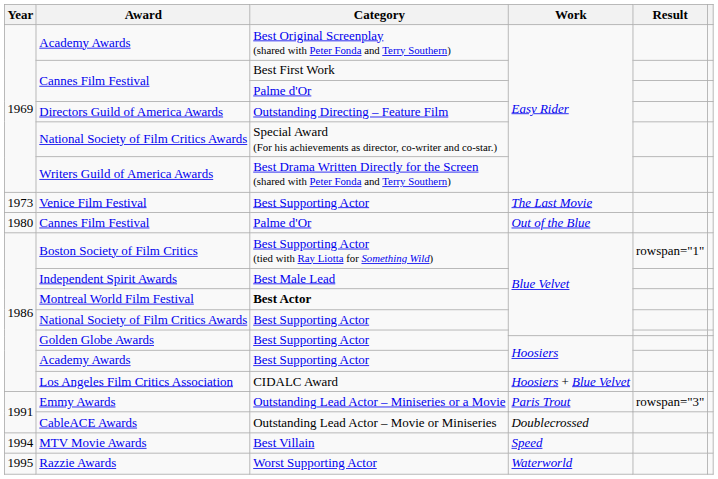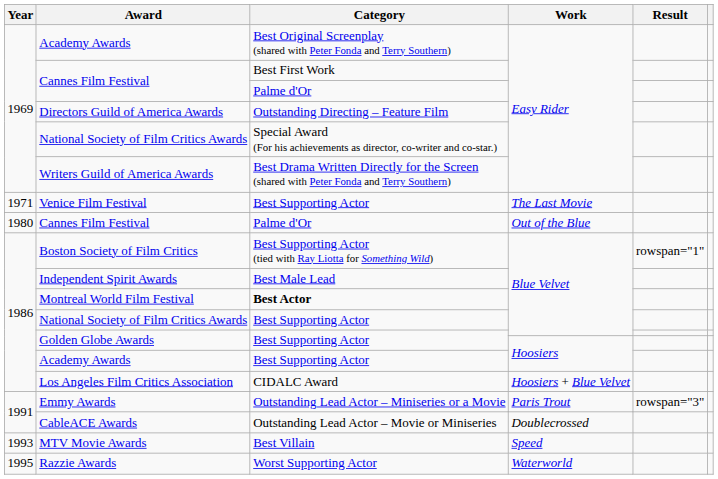Venice Film Festival | Year: 1973 -> 1971
MTV Movie Awards | Year: 1994 -> 1993
